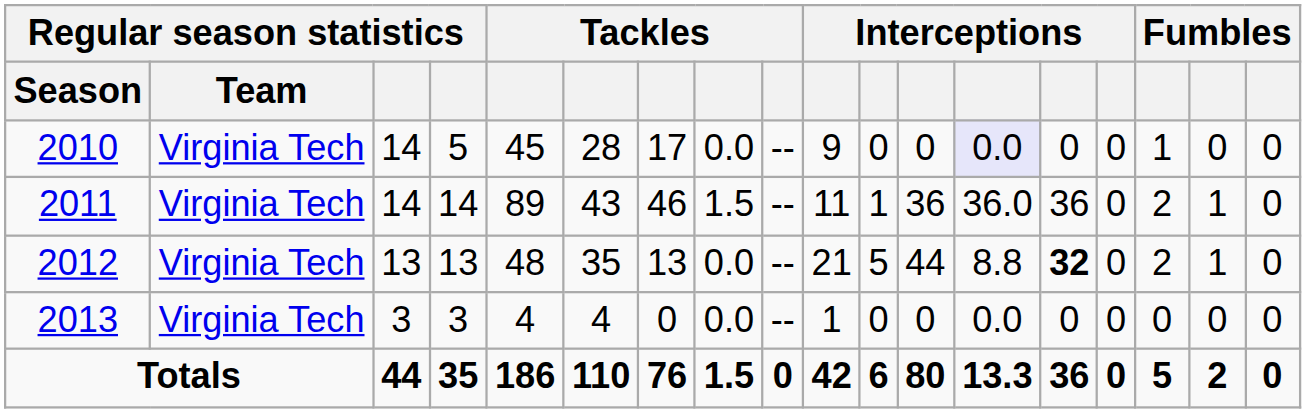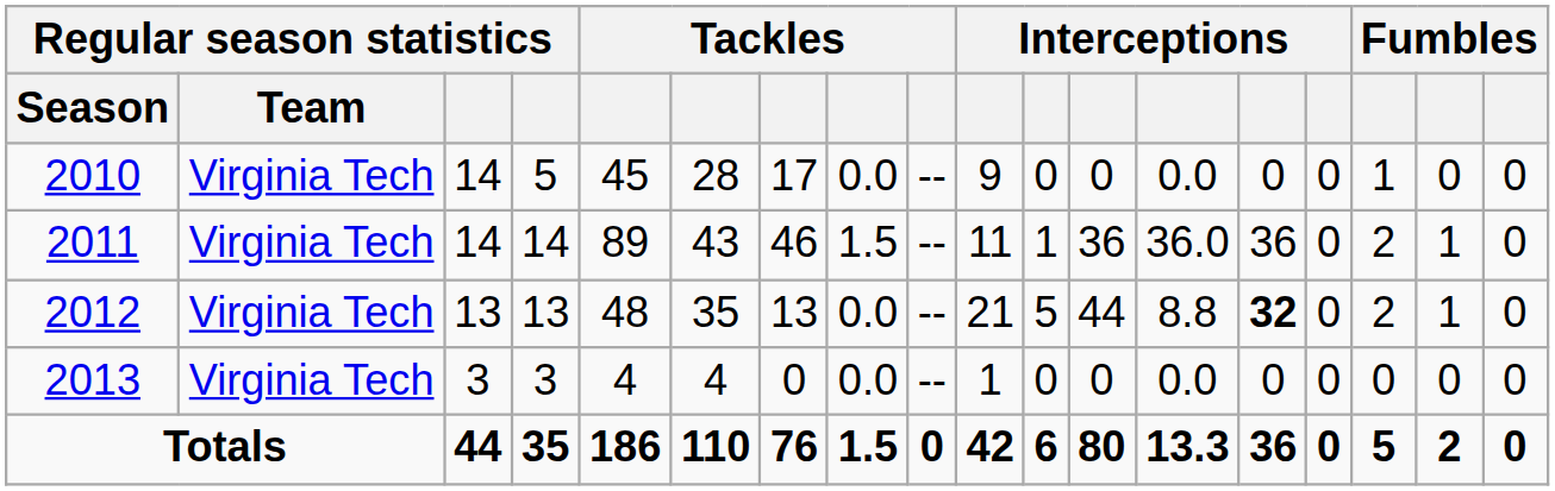2010 | column 13: lavender background -> no background
